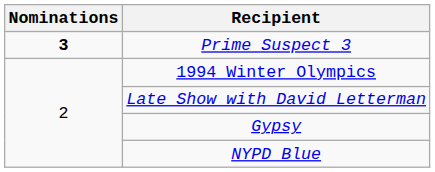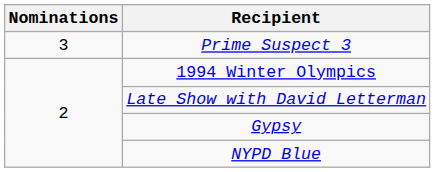Prime Suspect 3 | Nominations: bold -> normal
